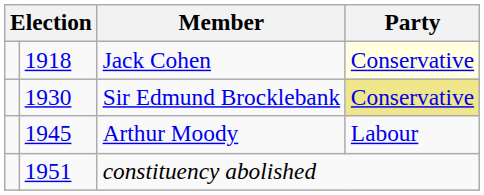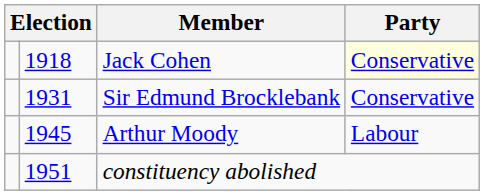Sir Edmund Brocklebank | column 2: 1930 -> 1931
Sir Edmund Brocklebank | Party: khaki background -> no background
